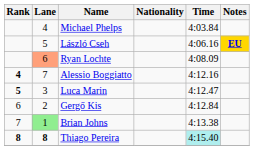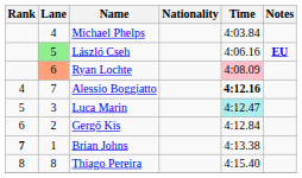László Cseh | Lane: no background -> lightgreen background
László Cseh | Notes: gold background -> no background
Ryan Lochte | Time: no background -> pink background
Alessio Boggiatto | Rank: bold -> normal
Alessio Boggiatto | Time: normal -> bold
Luca Marin | Rank: bold -> normal
Luca Marin | Time: no background -> paleturquoise background
Brian Johns | Rank: normal -> bold
Brian Johns | Lane: lightgreen background -> no background
Thiago Pereira | Rank: bold -> normal
Thiago Pereira | Lane: bold -> normal
Thiago Pereira | Time: paleturquoise background -> no background
